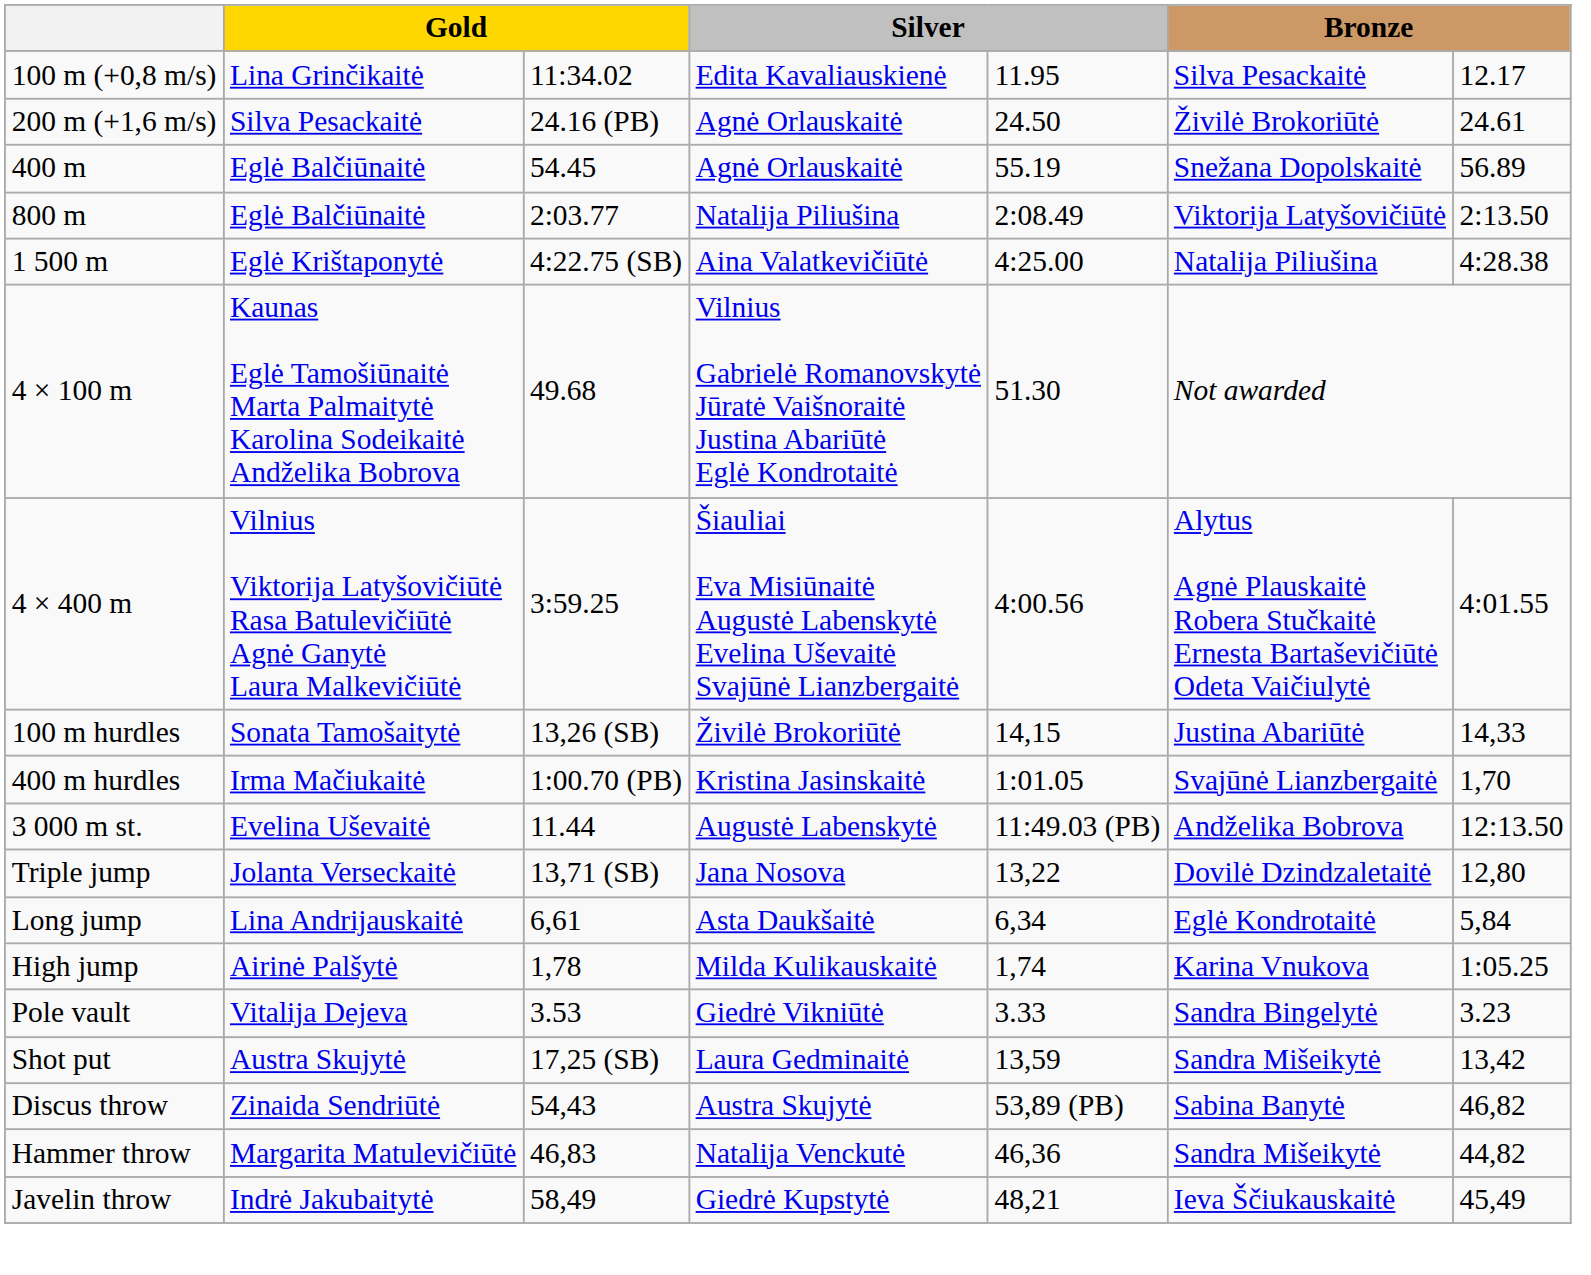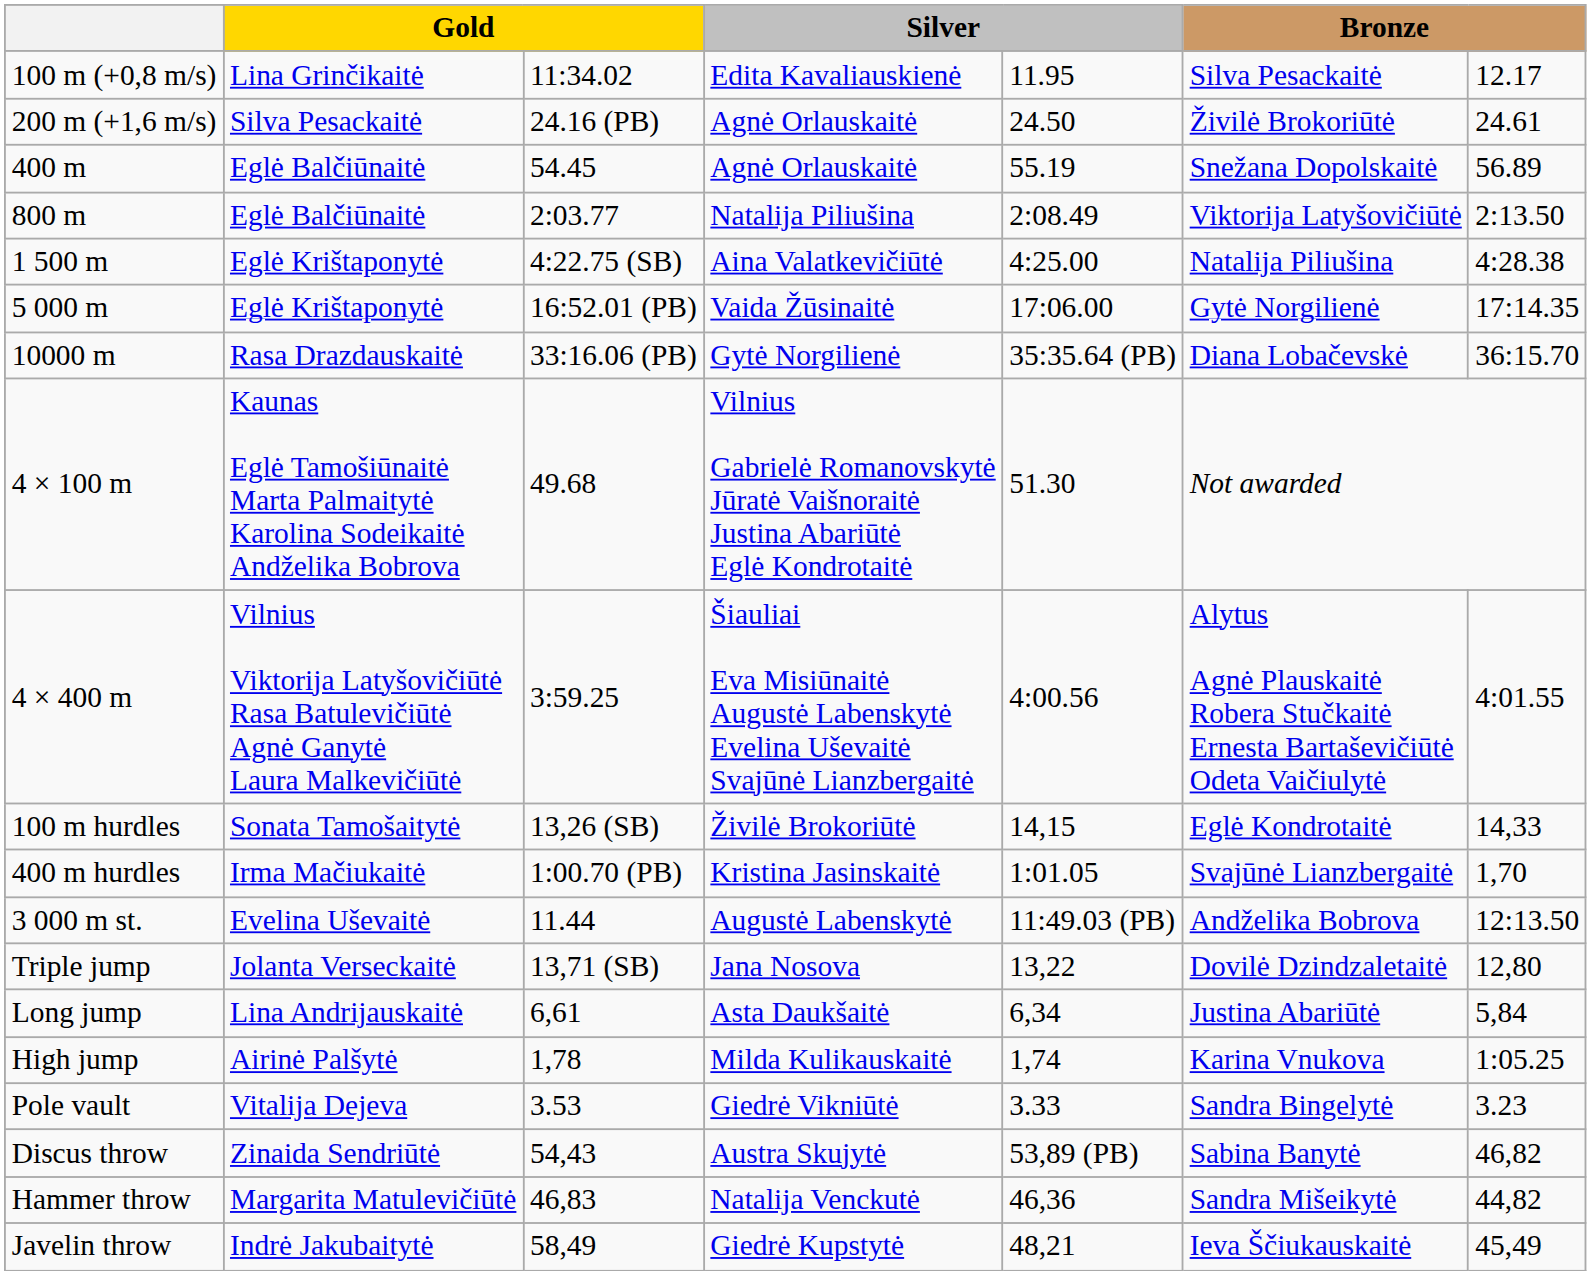+ row: 5 000 m | Eglė Krištaponytė | 16:52.01 (PB) | Vaida Žūsinaitė | 17:06.00 | Gytė Norgilienė | 17:14.35
+ row: 10000 m | Rasa Drazdauskaitė | 33:16.06 (PB) | Gytė Norgilienė | 35:35.64 (PB) | Diana Lobačevskė | 36:15.70
100 m hurdles | column 6: Justina Abariūtė -> Eglė Kondrotaitė
Long jump | column 6: Eglė Kondrotaitė -> Justina Abariūtė
- row: Shot put | Austra Skujytė | 17,25 (SB) | Laura Gedminaitė | 13,59 | Sandra Mišeikytė | 13,42
